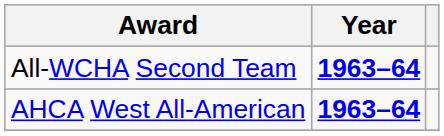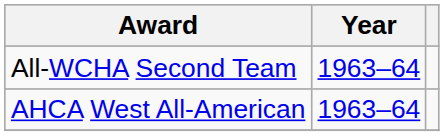row 2 | Year: bold -> normal
row 3 | Year: bold -> normal
